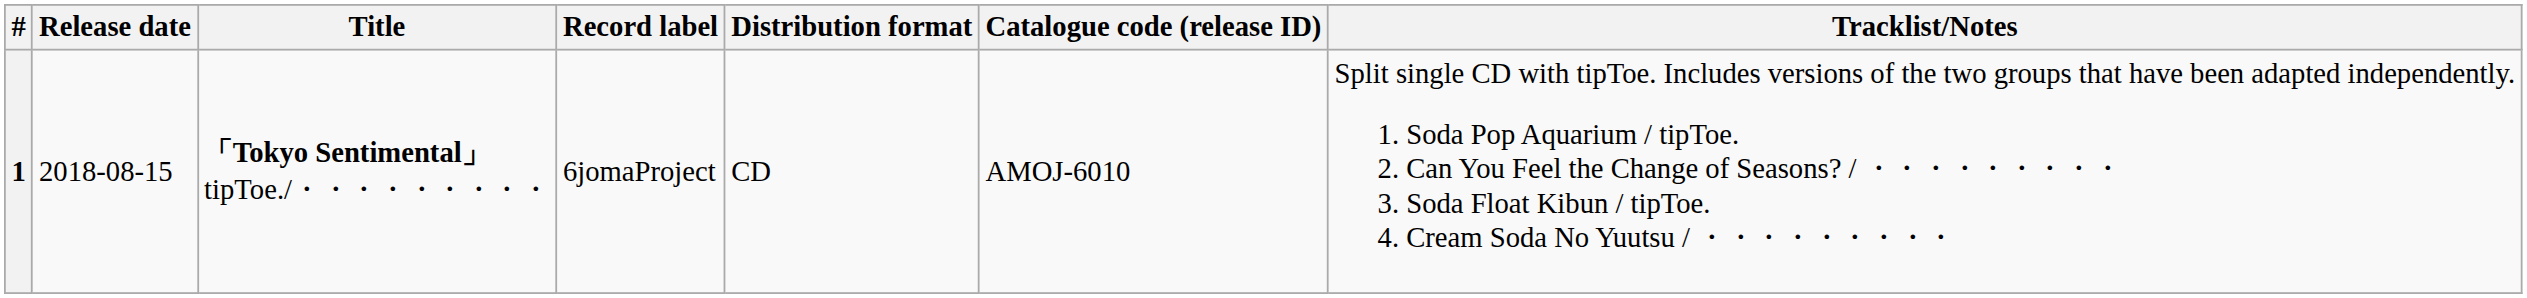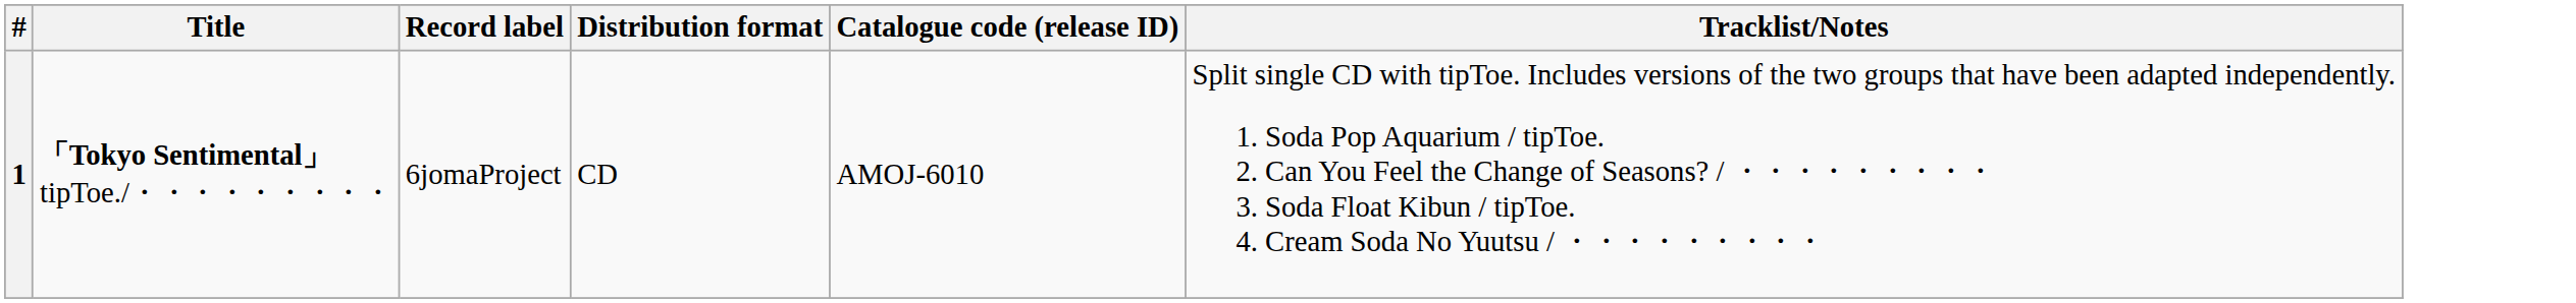- column: Release date | 2018-08-15
